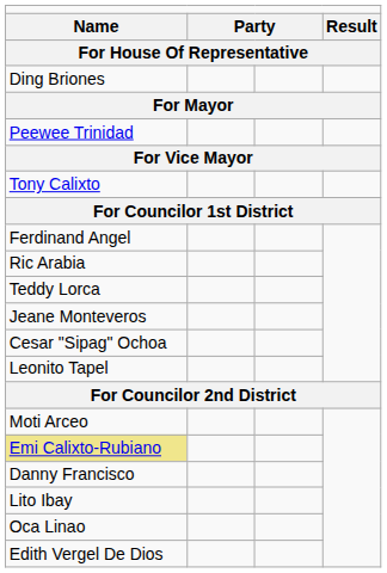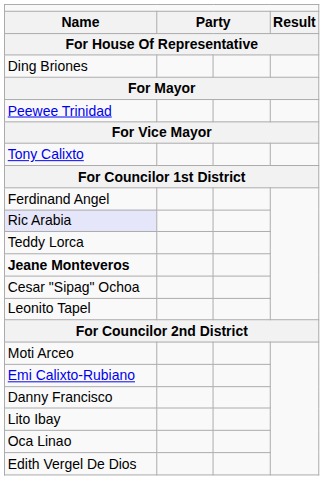Ric Arabia | column 1: no background -> lavender background
Jeane Monteveros | column 1: normal -> bold
Emi Calixto-Rubiano | column 1: khaki background -> no background
